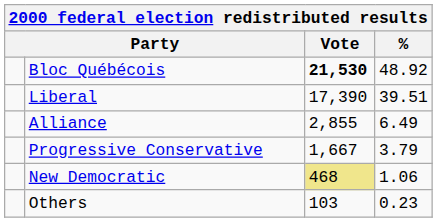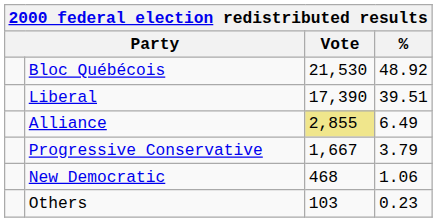Bloc Québécois | Vote: bold -> normal
Alliance | Vote: no background -> khaki background
New Democratic | Vote: khaki background -> no background
